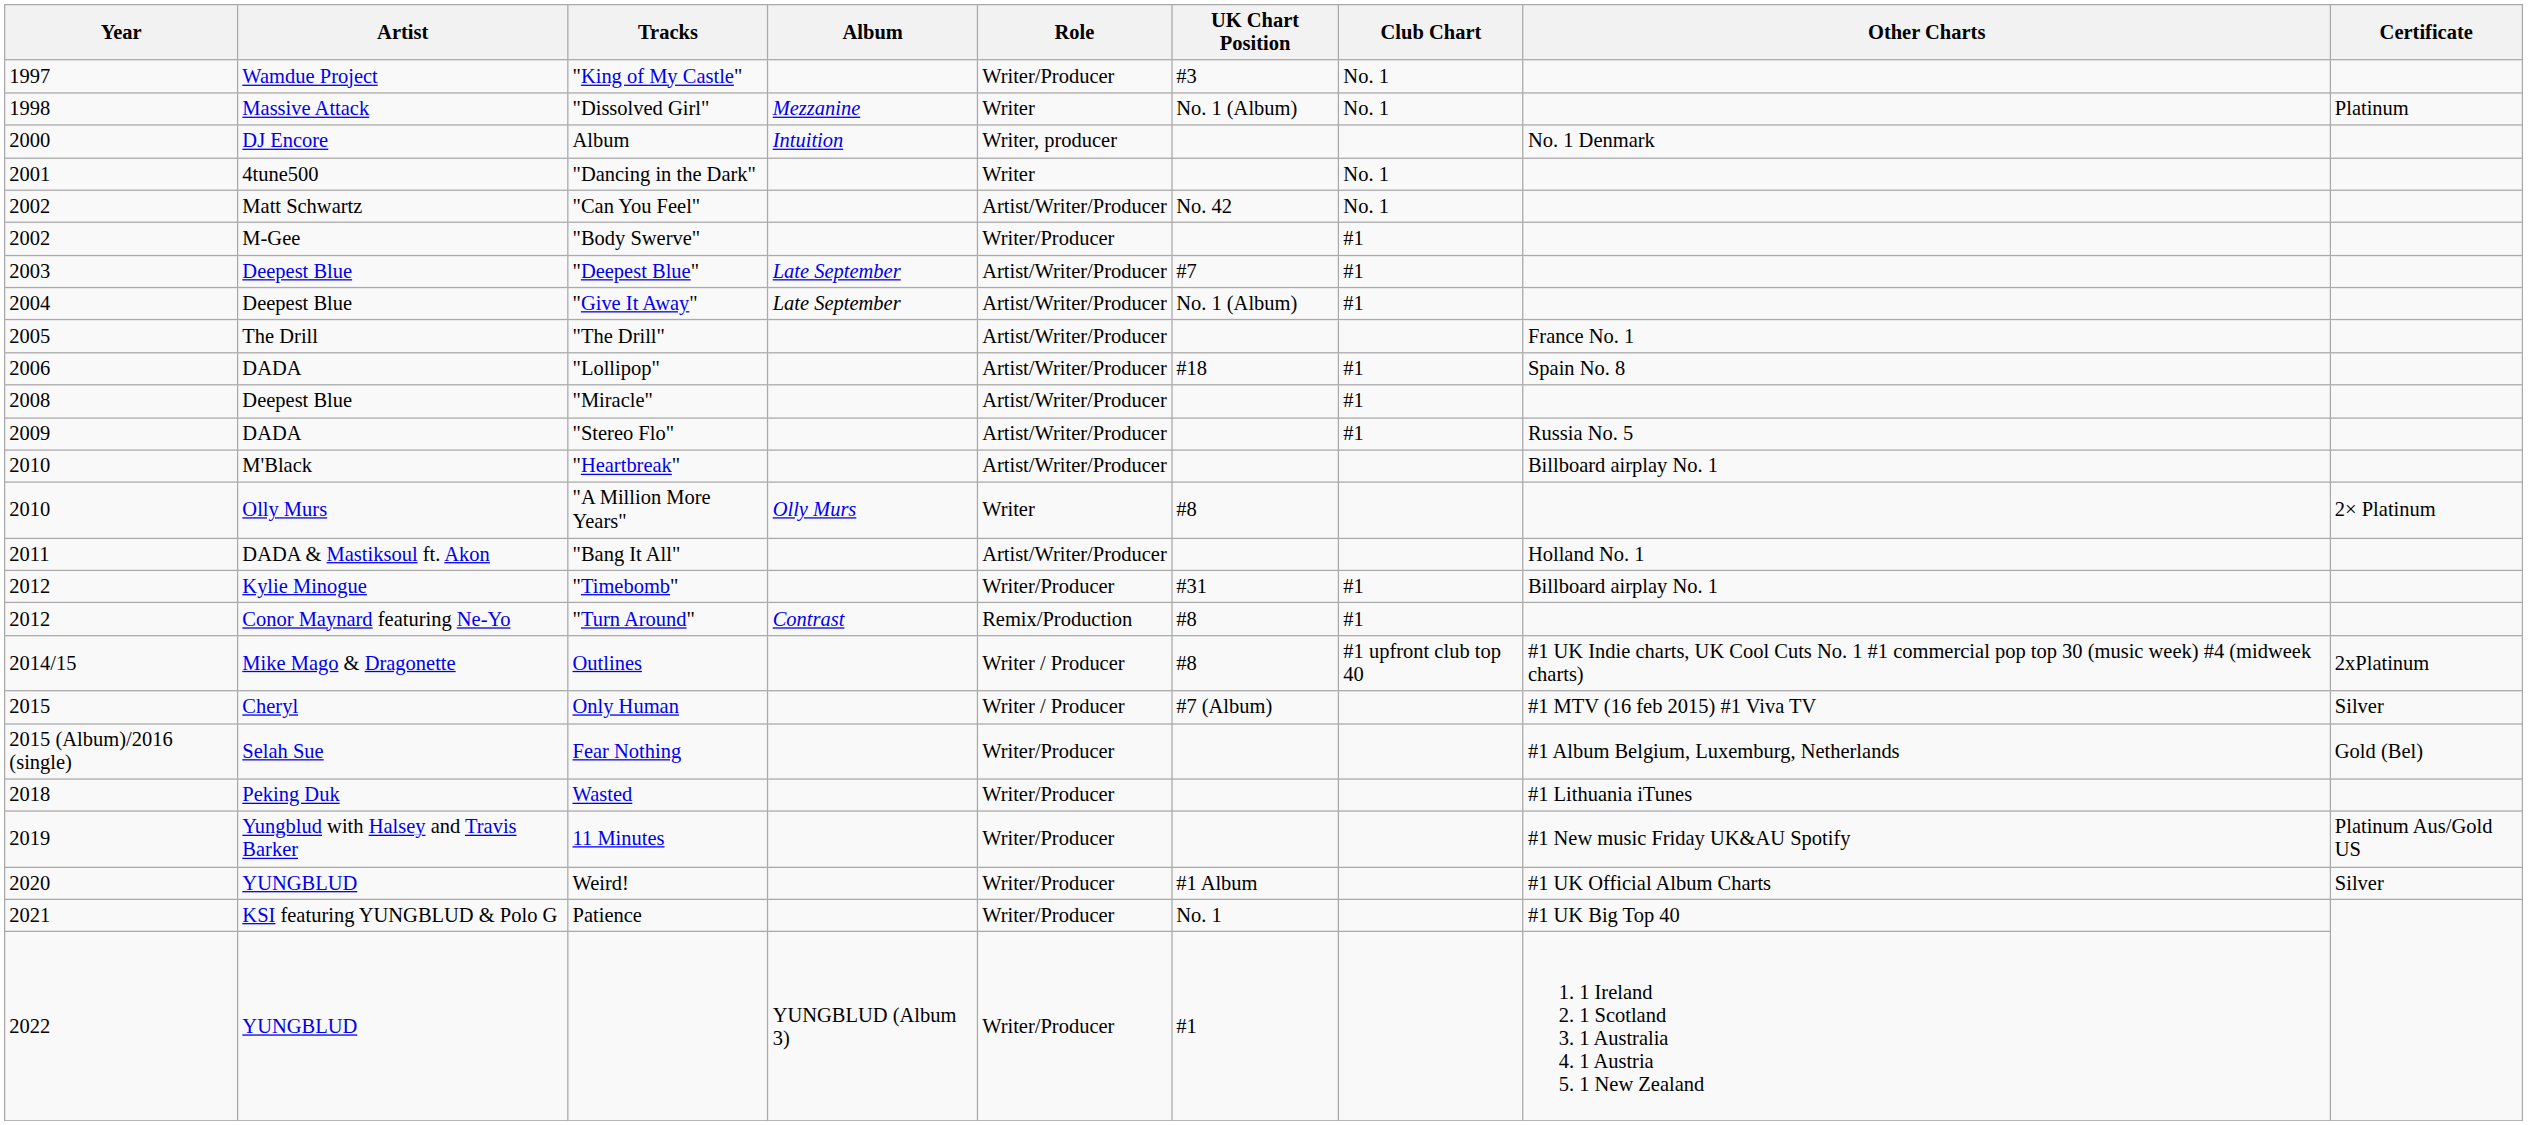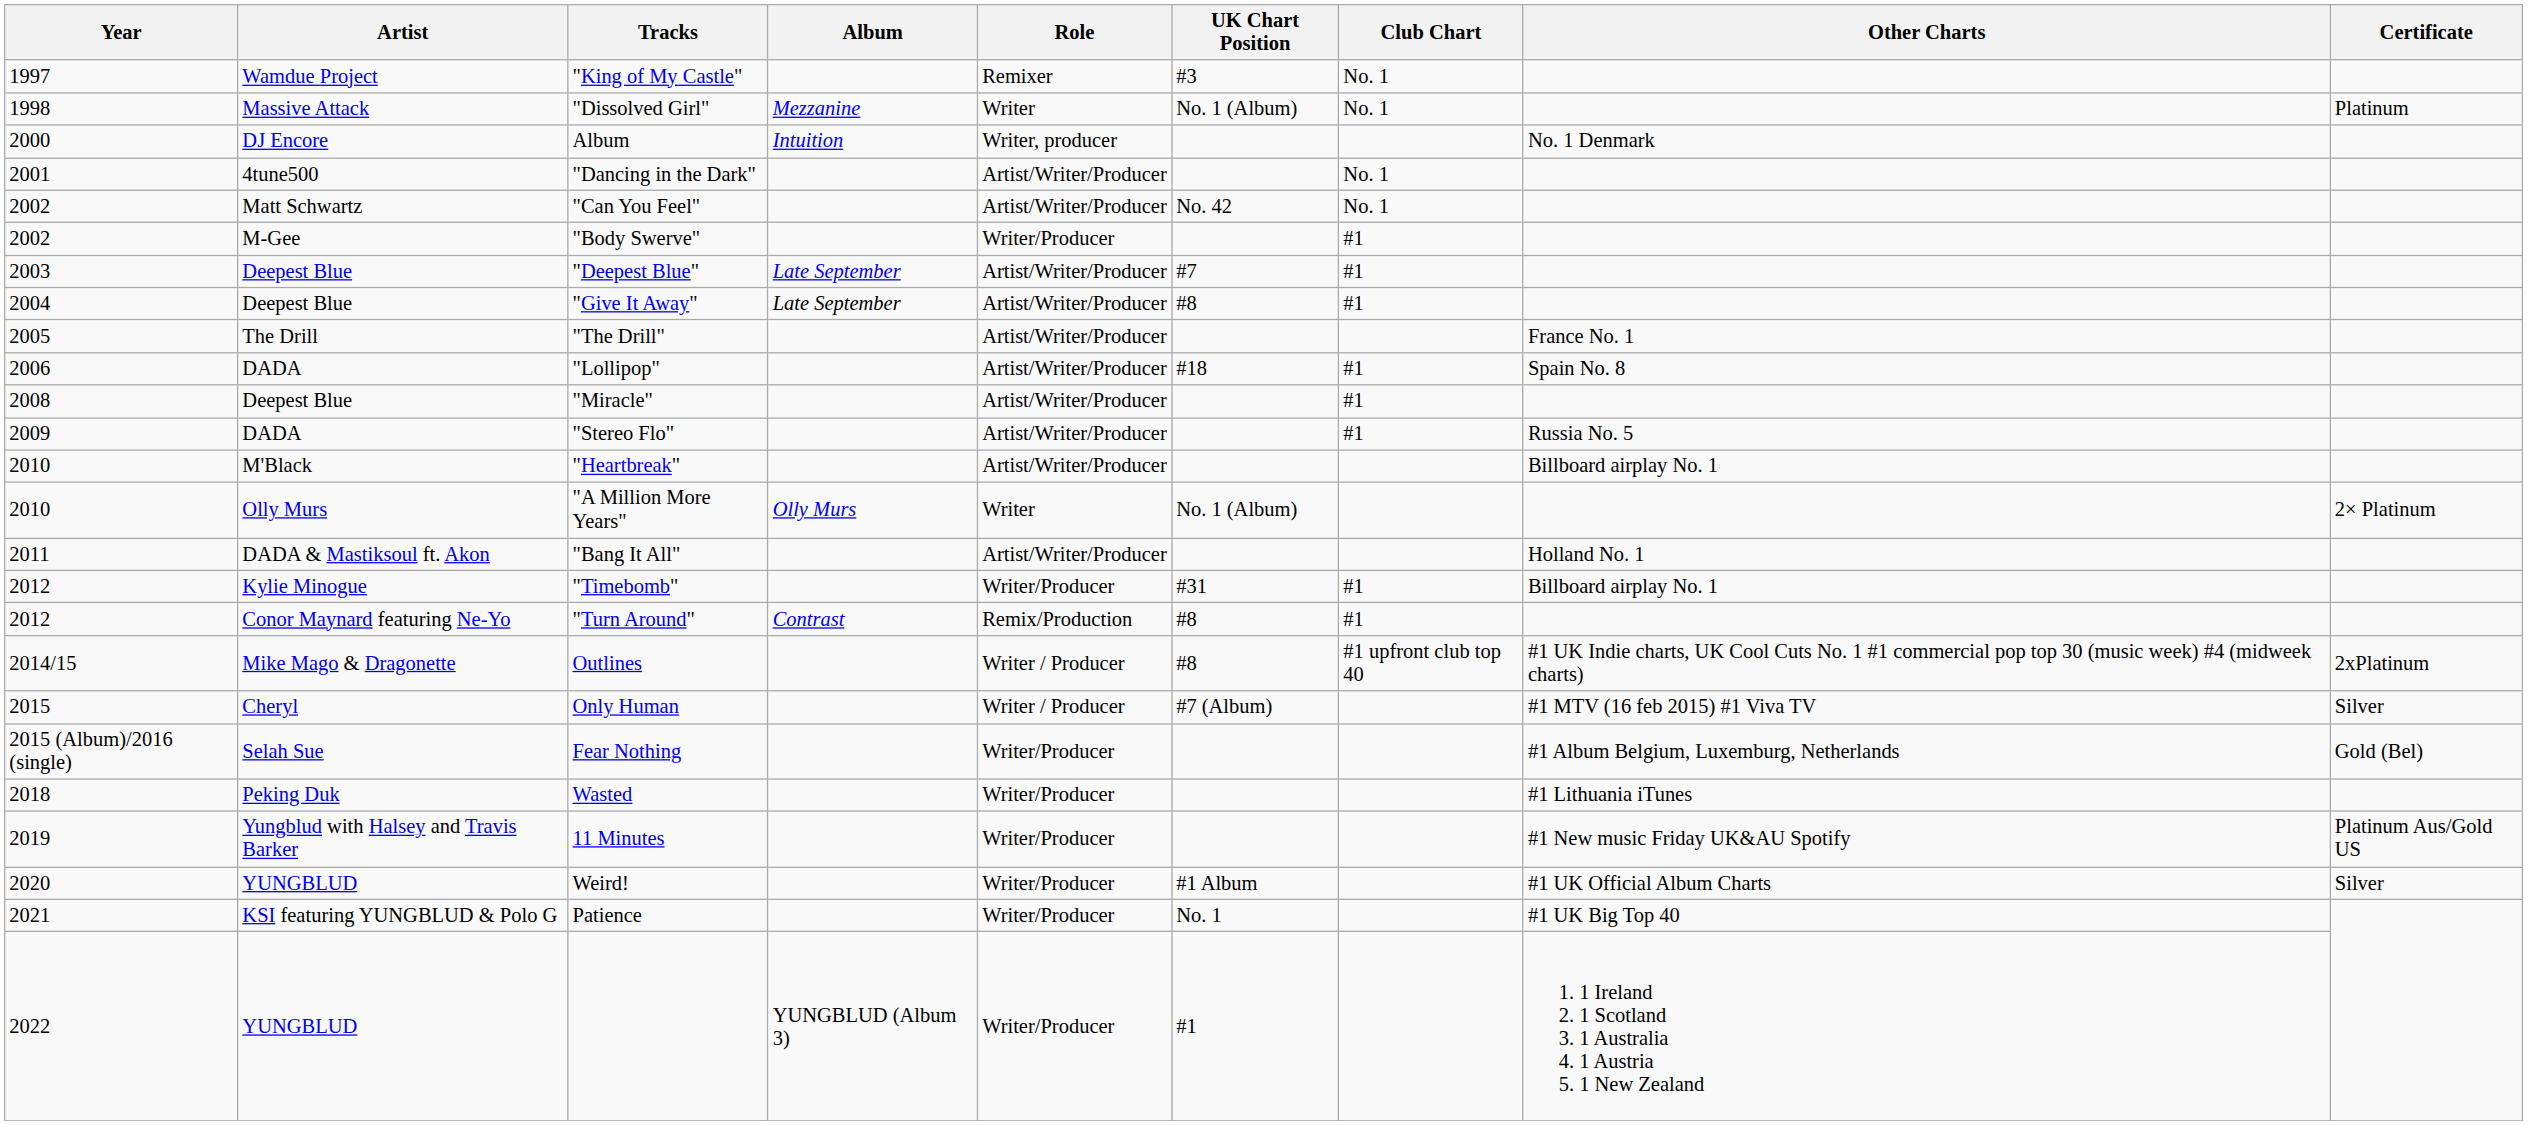"King of My Castle" | Role: Writer/Producer -> Remixer
"Dancing in the Dark" | Role: Writer -> Artist/Writer/Producer
"Give It Away" | UK Chart Position: No. 1 (Album) -> #8
"A Million More Years" | UK Chart Position: #8 -> No. 1 (Album)
